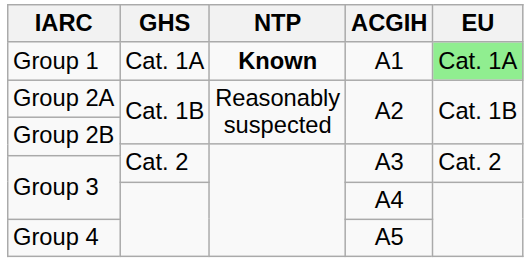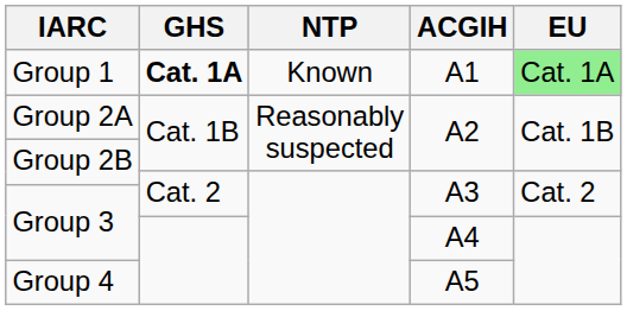Group 1 | GHS: normal -> bold
Group 1 | NTP: bold -> normal
